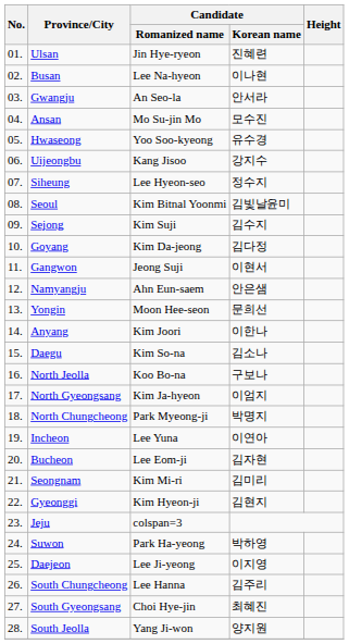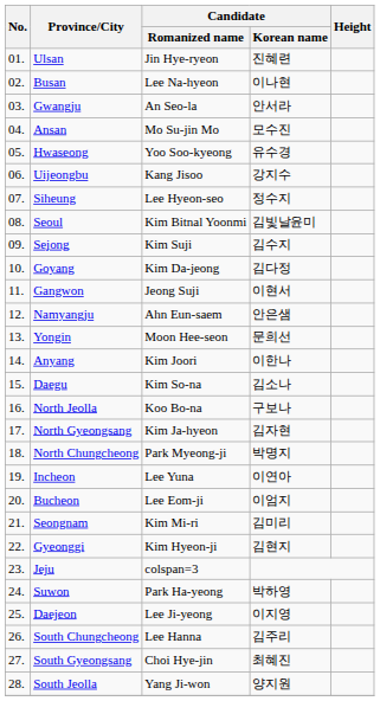North Gyeongsang | Candidate / Korean name: 이엄지 -> 김자현
Bucheon | Candidate / Korean name: 김자현 -> 이엄지
